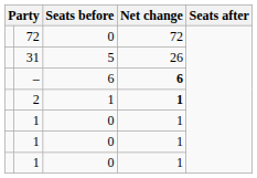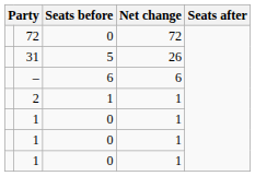– | Net change: bold -> normal
2 | Net change: bold -> normal
